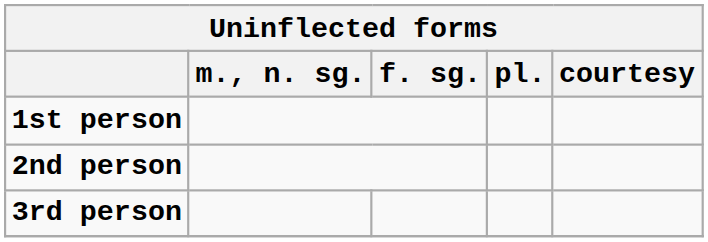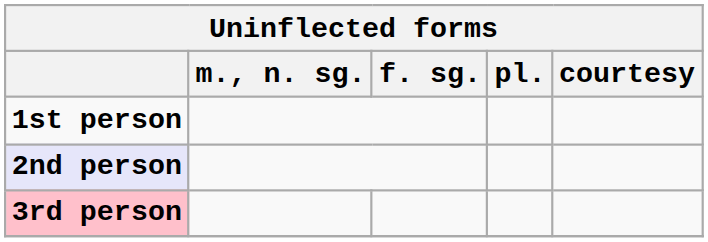2nd person | column 1: no background -> lavender background
3rd person | column 1: no background -> pink background
